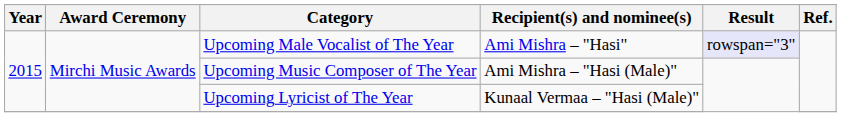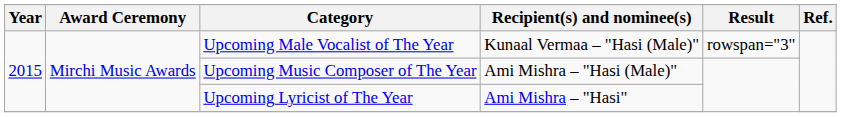Upcoming Male Vocalist of The Year | Recipient(s) and nominee(s): Ami Mishra – "Hasi" -> Kunaal Vermaa – "Hasi (Male)"
Upcoming Male Vocalist of The Year | Result: lavender background -> no background
Upcoming Lyricist of The Year | Recipient(s) and nominee(s): Kunaal Vermaa – "Hasi (Male)" -> Ami Mishra – "Hasi"
